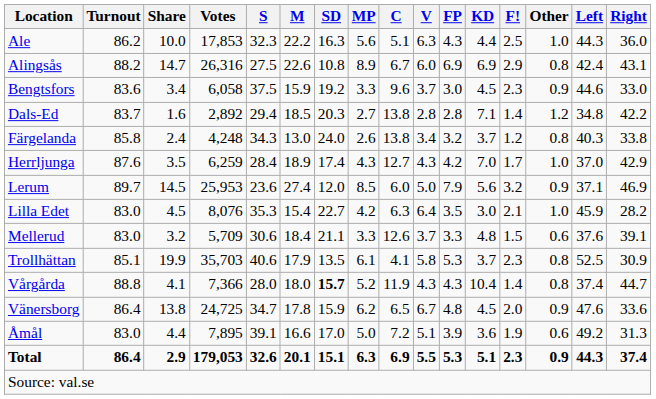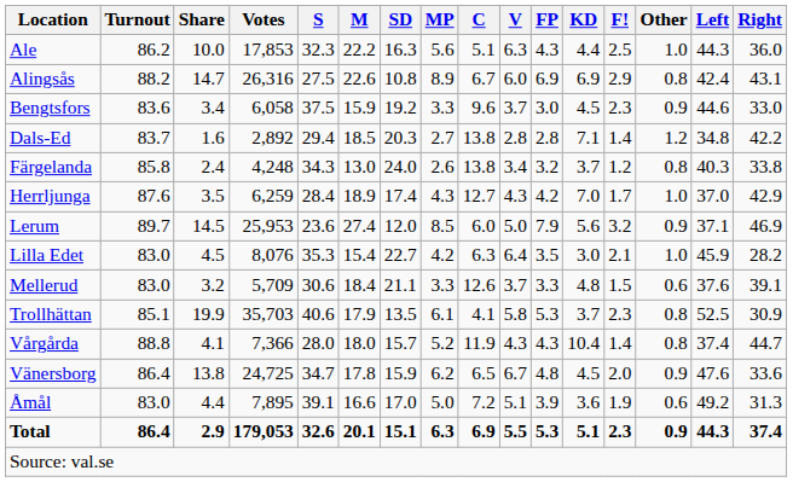Vårgårda | SD: bold -> normal
